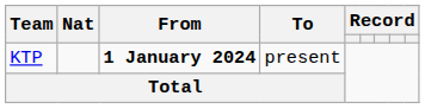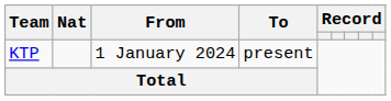KTP | From: bold -> normal
